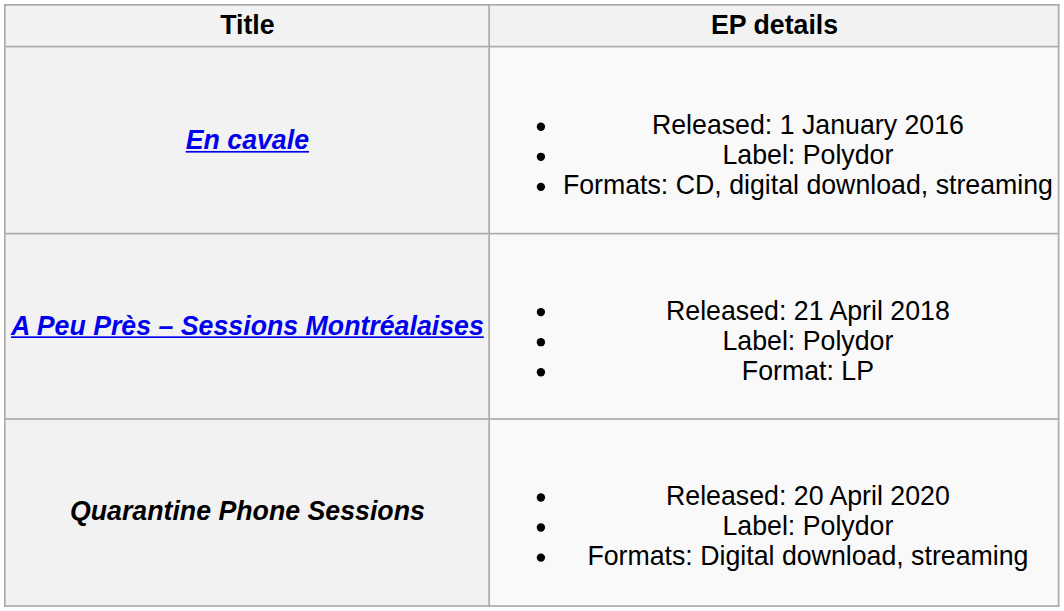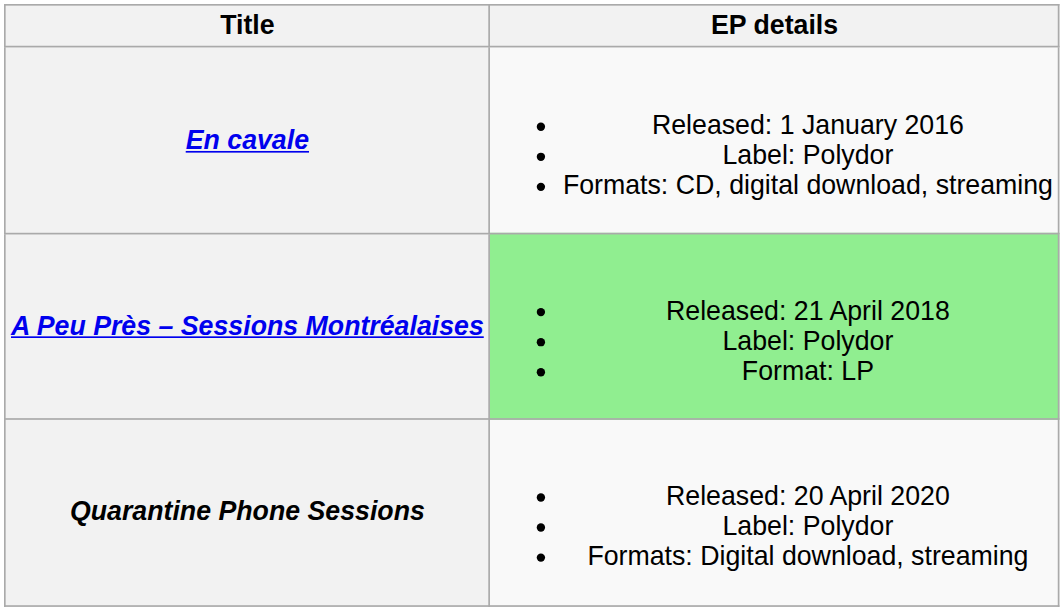A Peu Près – Sessions Montréalaises | EP details: no background -> lightgreen background
